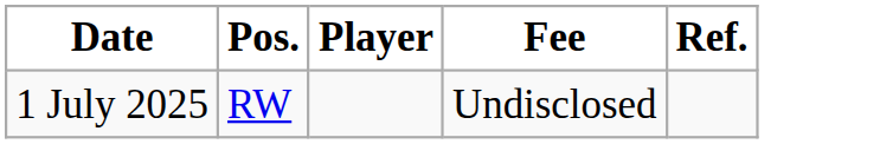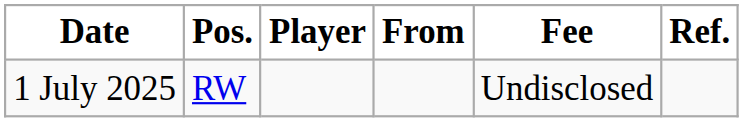+ column: From
